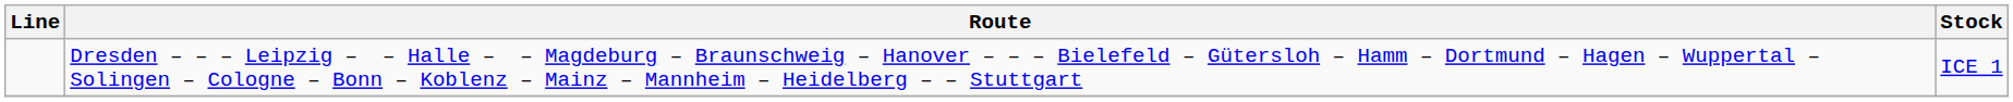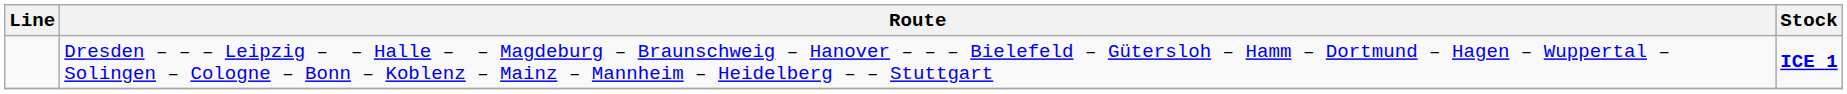row 2 | Stock: normal -> bold
